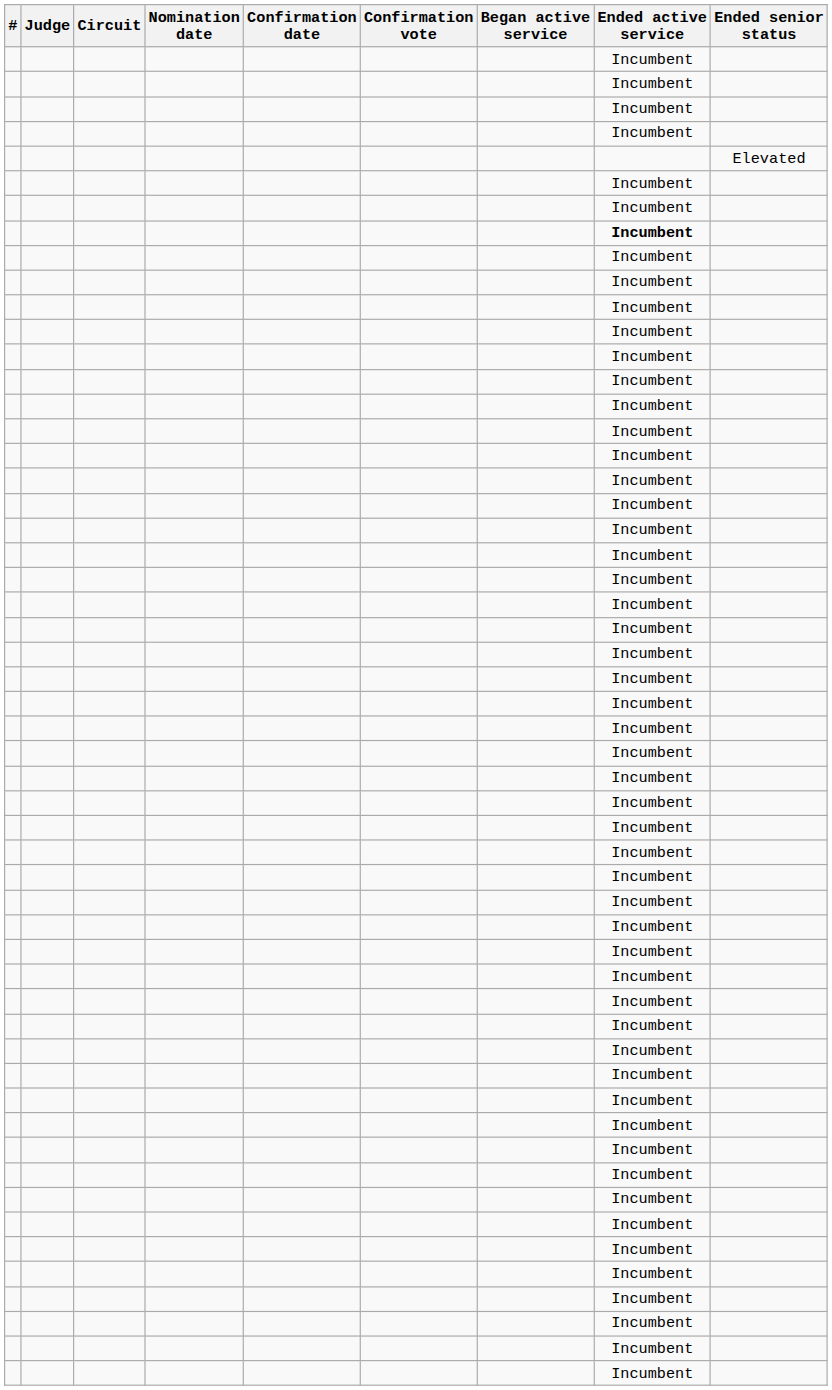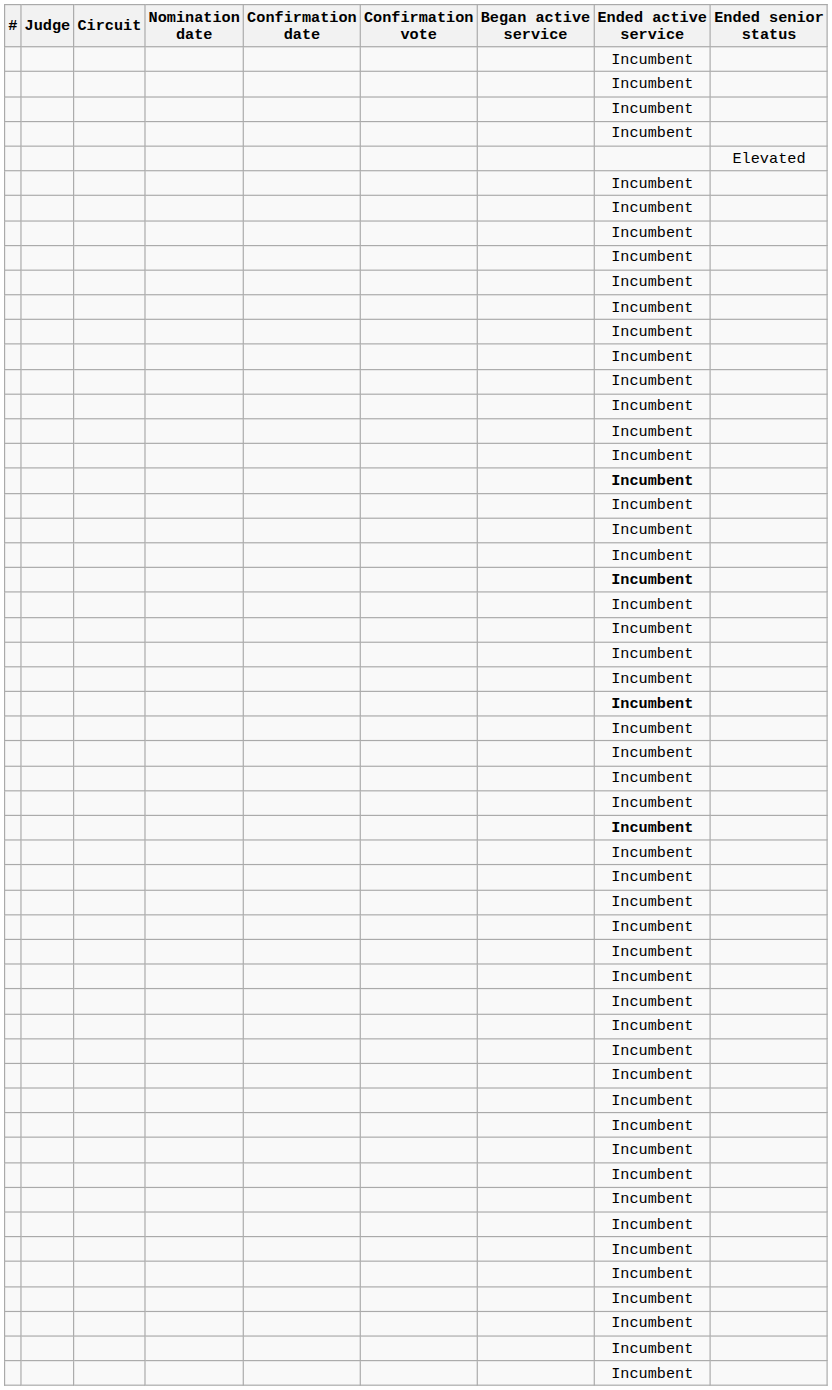row 9 | Ended active service: bold -> normal
row 19 | Ended active service: normal -> bold
row 23 | Ended active service: normal -> bold
row 28 | Ended active service: normal -> bold
row 33 | Ended active service: normal -> bold
